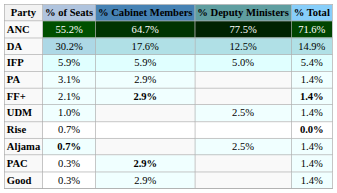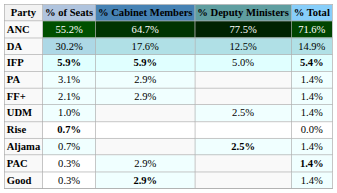IFP | % of Seats: normal -> bold
IFP | % Cabinet Members: normal -> bold
IFP | % Total: normal -> bold
FF+ | % Cabinet Members: bold -> normal
FF+ | % Total: bold -> normal
Rise | % of Seats: normal -> bold
Rise | % Total: bold -> normal
Aljama | % of Seats: bold -> normal
Aljama | % Deputy Ministers: normal -> bold
PAC | % Cabinet Members: bold -> normal
PAC | % Total: normal -> bold
Good | % Cabinet Members: normal -> bold
